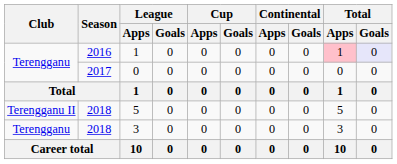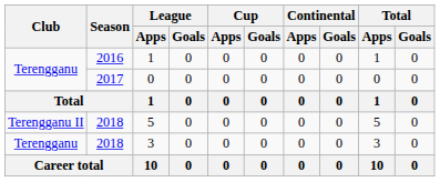2016 / 1 | Total / Apps: pink background -> no background
2016 / 1 | Total / Goals: lavender background -> no background
